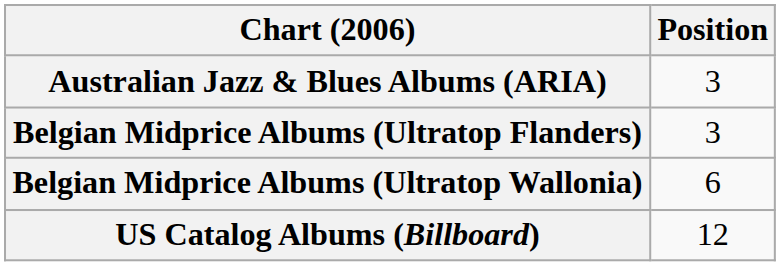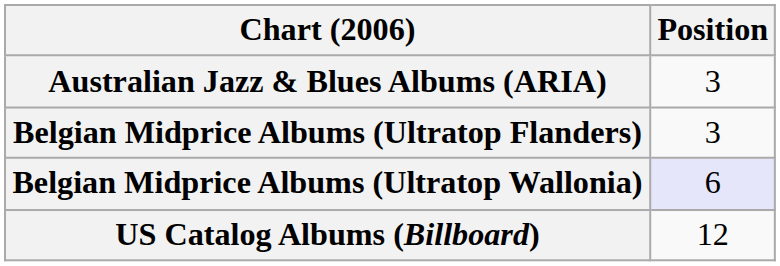Belgian Midprice Albums (Ultratop Wallonia) | Position: no background -> lavender background
